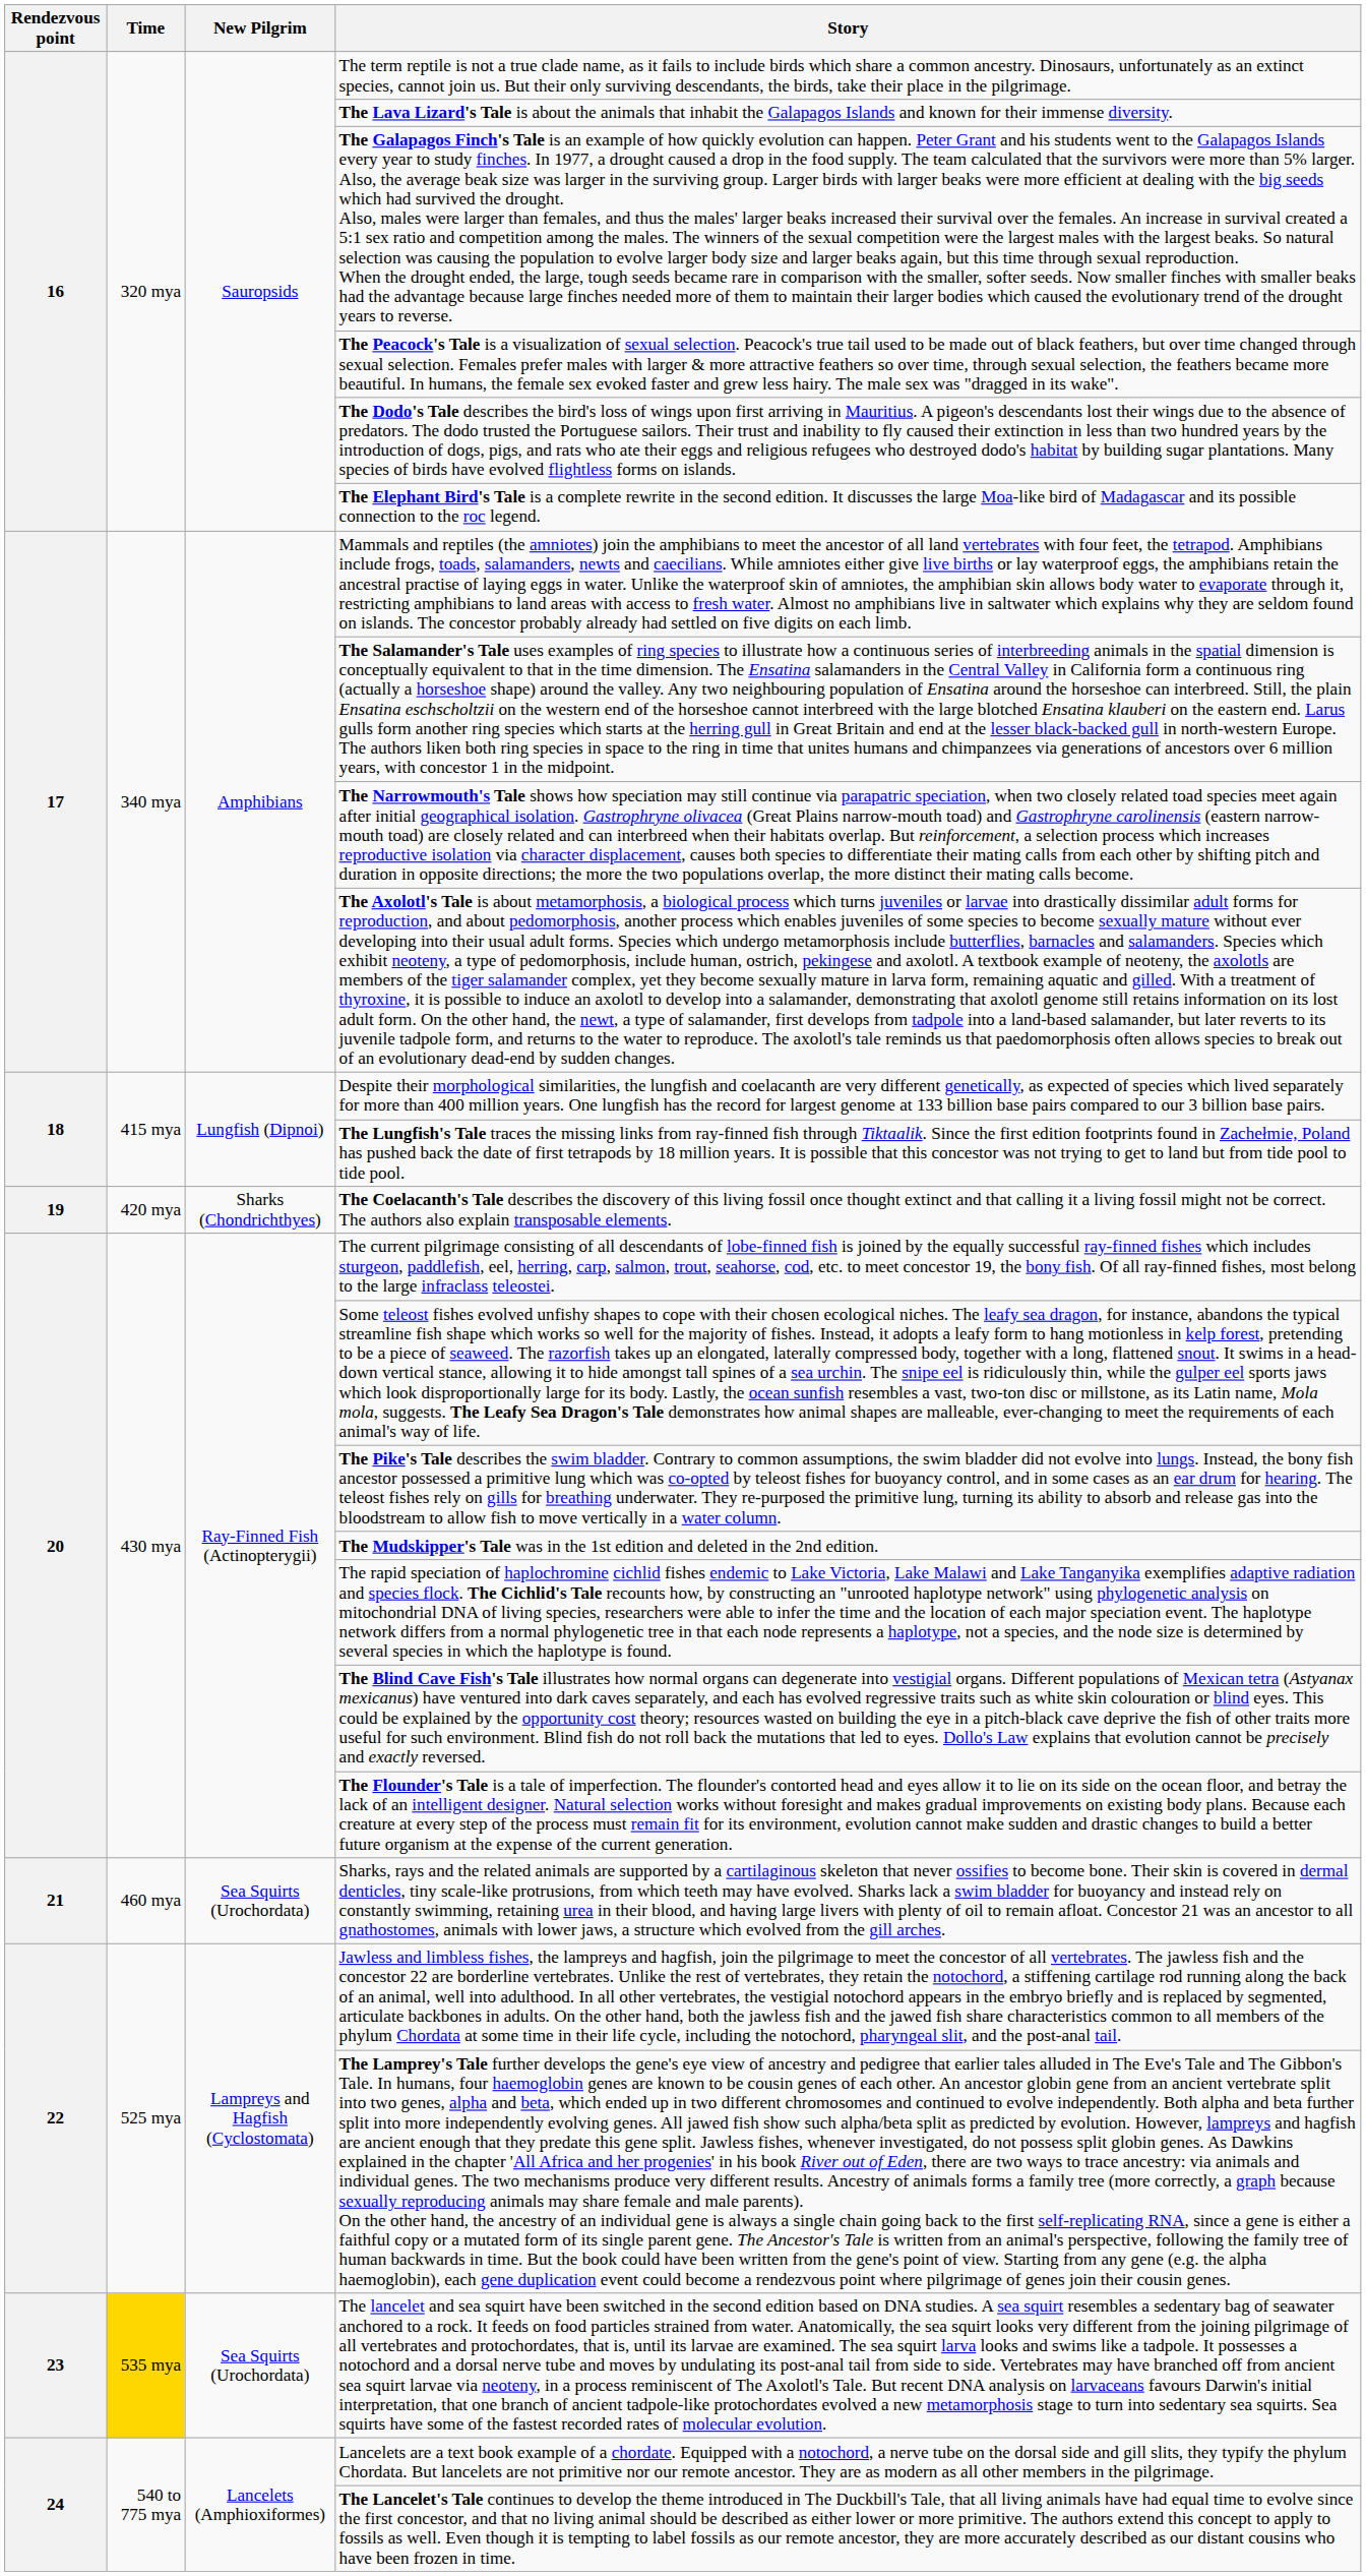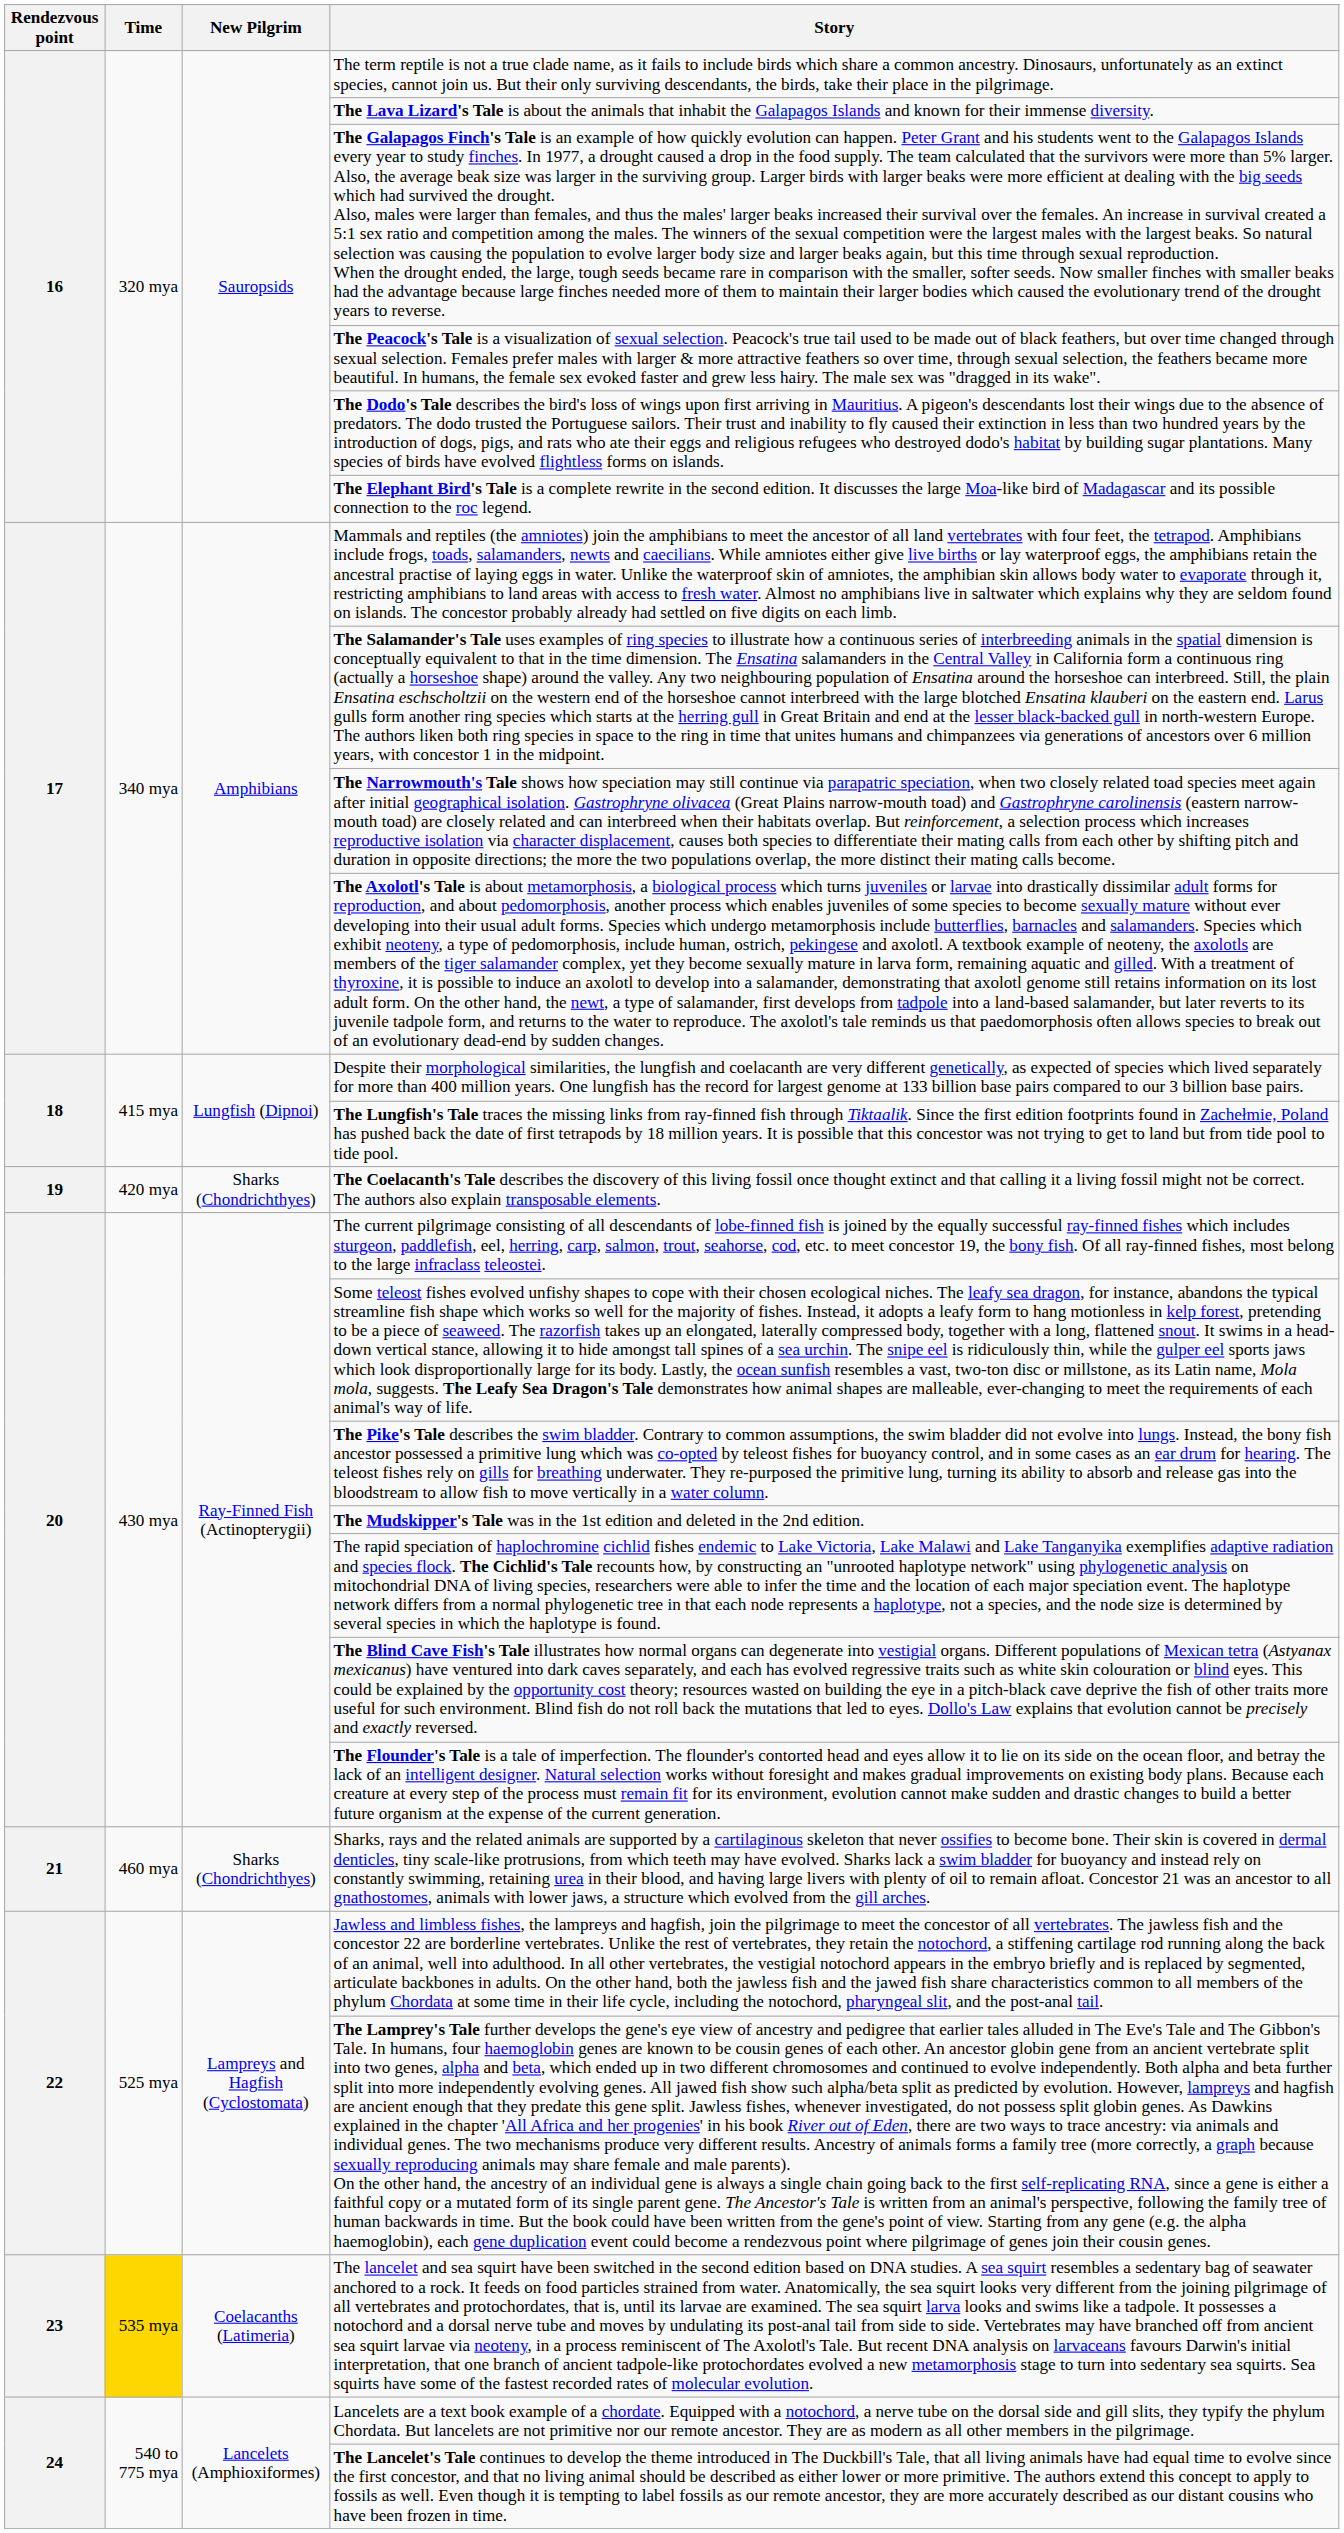row 22 | New Pilgrim: Sea Squirts (Urochordata) -> Sharks (Chondrichthyes)
row 25 | New Pilgrim: Sea Squirts (Urochordata) -> Coelacanths (Latimeria)
